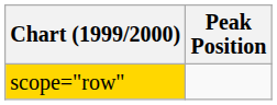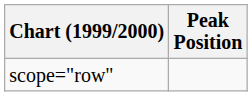scope="row" | Chart (1999/2000): gold background -> no background
